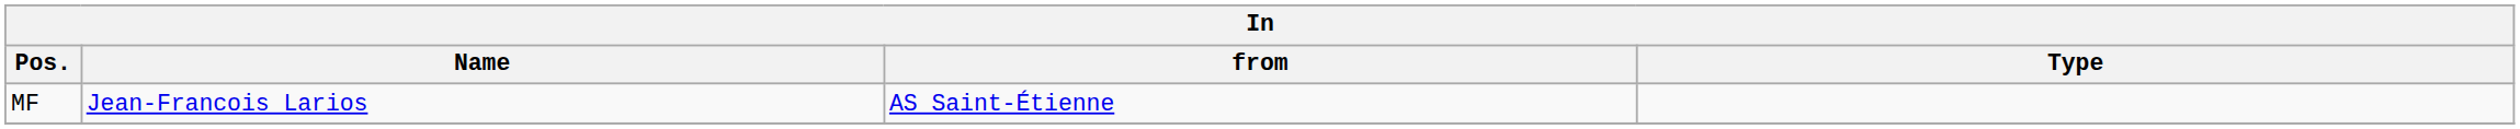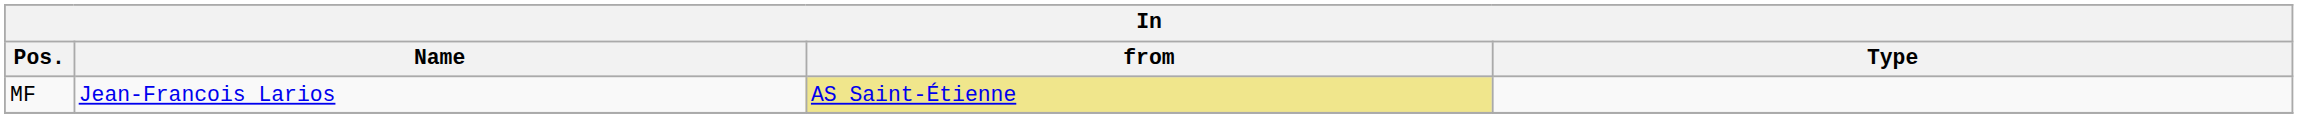MF | from: no background -> khaki background
